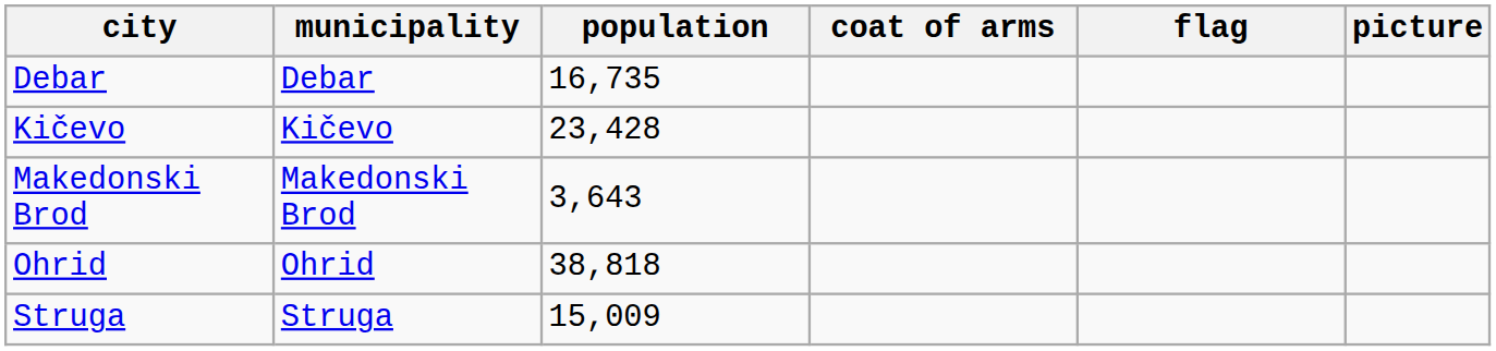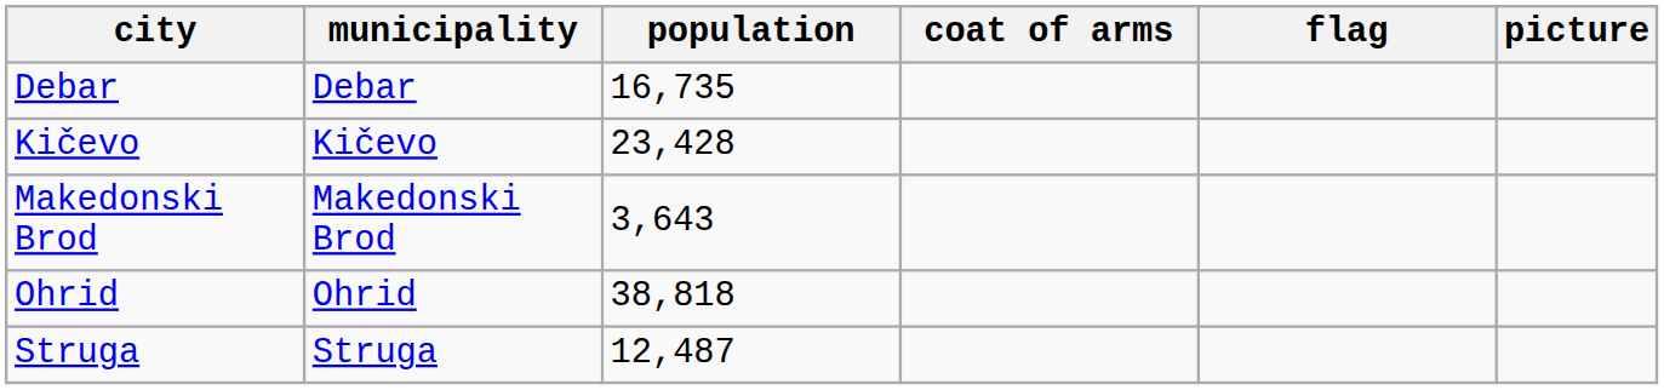row 6 | population: 15,009 -> 12,487
